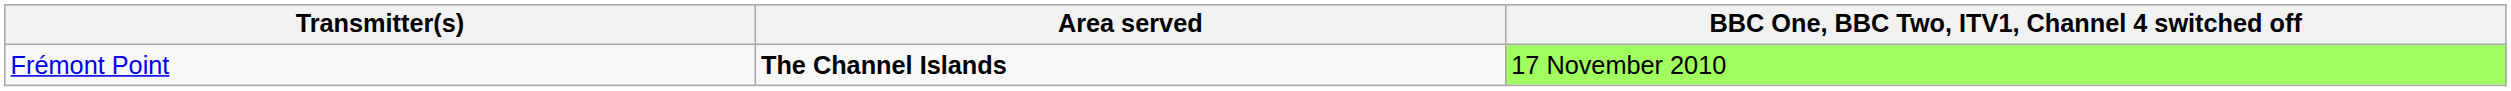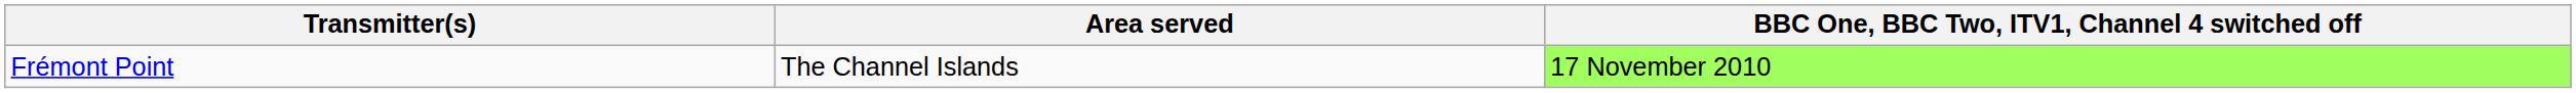Frémont Point | Area served: bold -> normal
